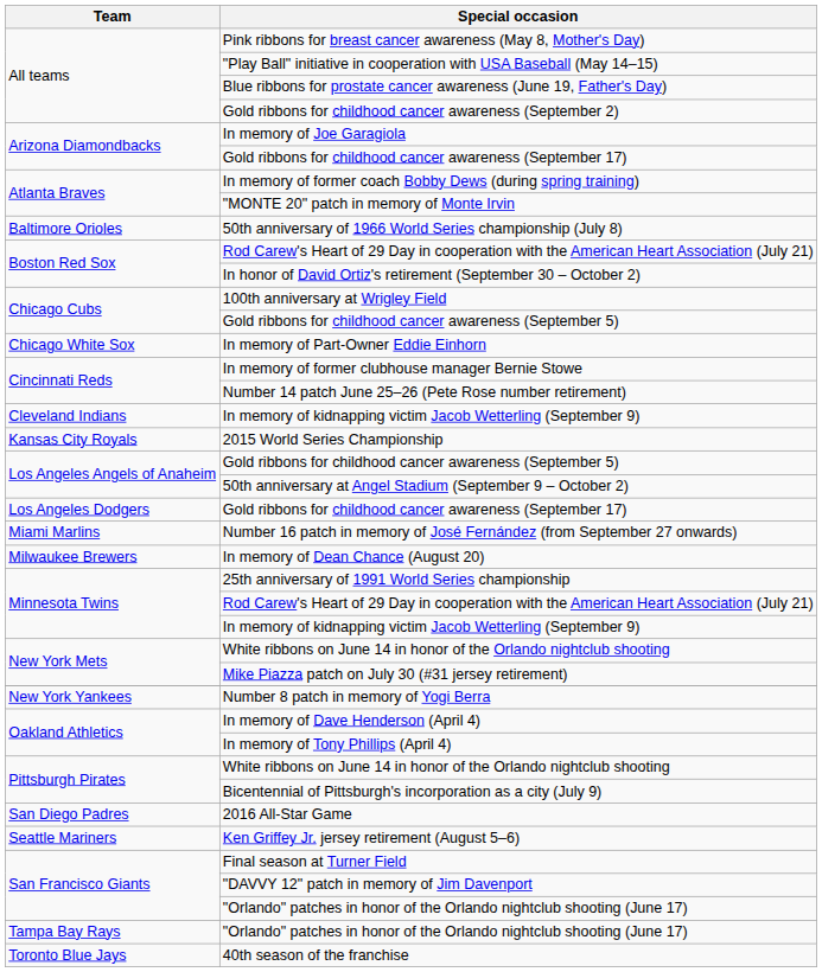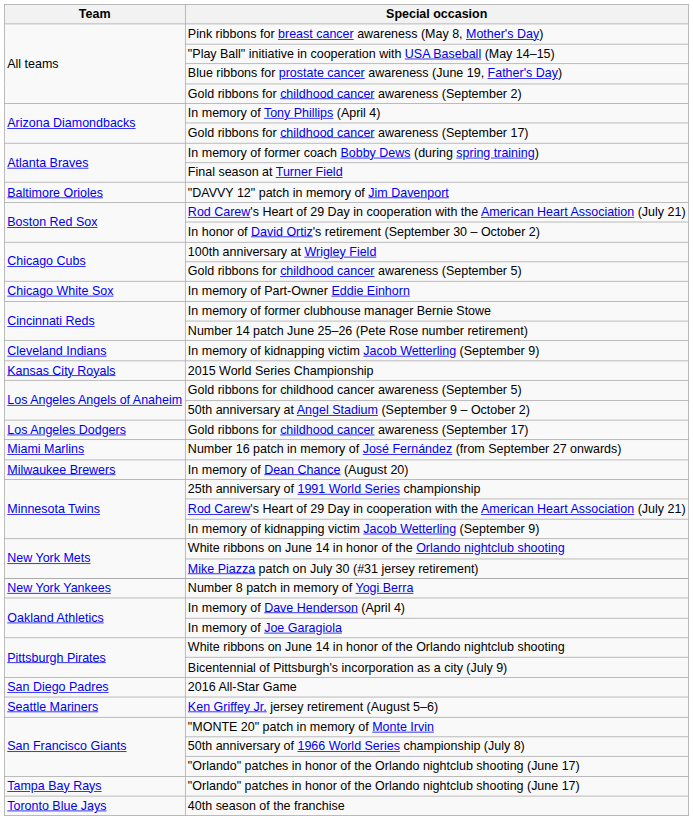row 6 | Special occasion: In memory of Joe Garagiola -> In memory of Tony Phillips (April 4)
row 9 | Special occasion: "MONTE 20" patch in memory of Monte Irvin -> Final season at Turner Field
row 10 | Special occasion: 50th anniversary of 1966 World Series championship (July 8) -> "DAVVY 12" patch in memory of Jim Davenport
row 32 | Special occasion: In memory of Tony Phillips (April 4) -> In memory of Joe Garagiola
row 37 | Special occasion: Final season at Turner Field -> "MONTE 20" patch in memory of Monte Irvin
row 38 | Special occasion: "DAVVY 12" patch in memory of Jim Davenport -> 50th anniversary of 1966 World Series championship (July 8)
